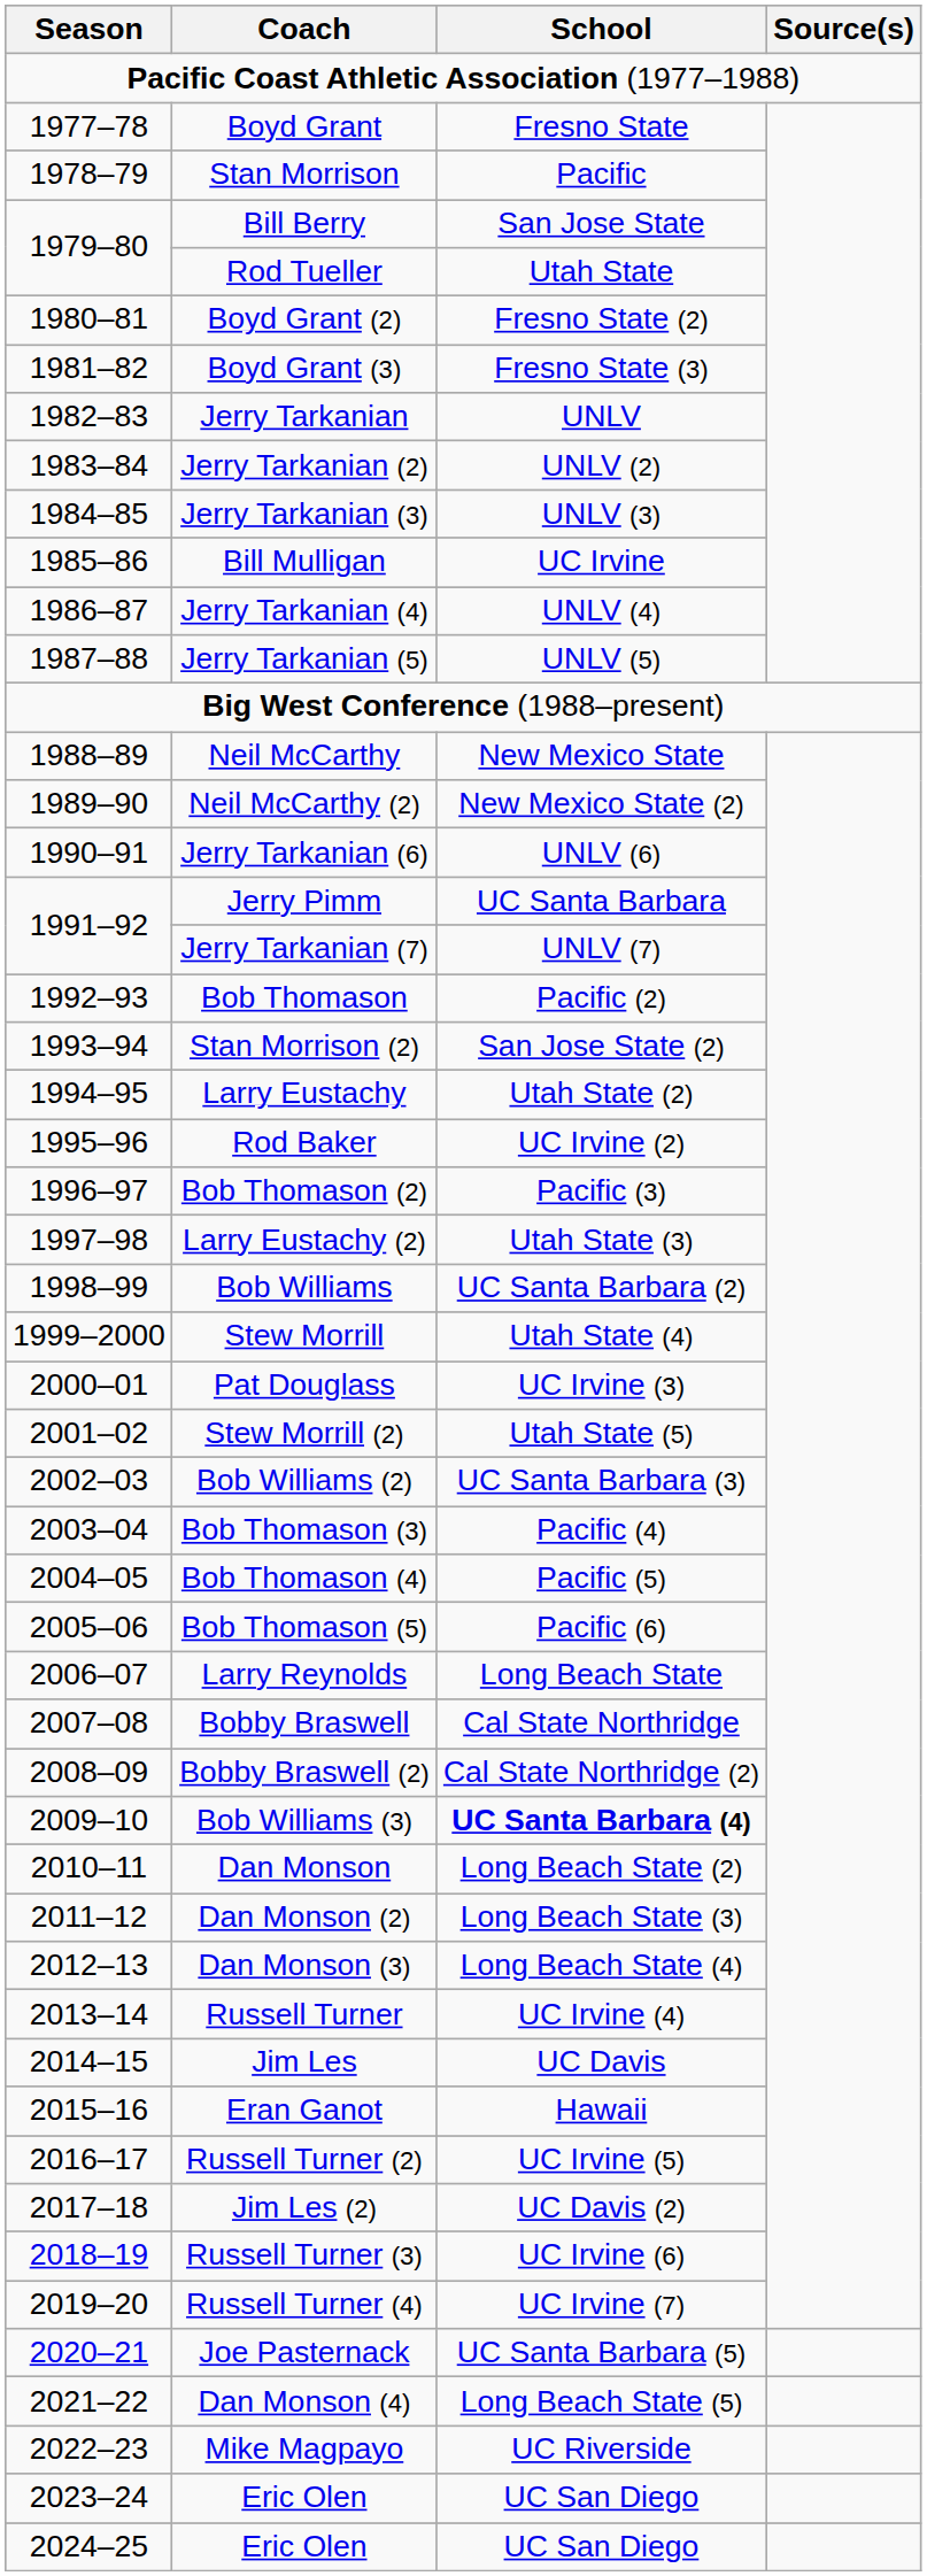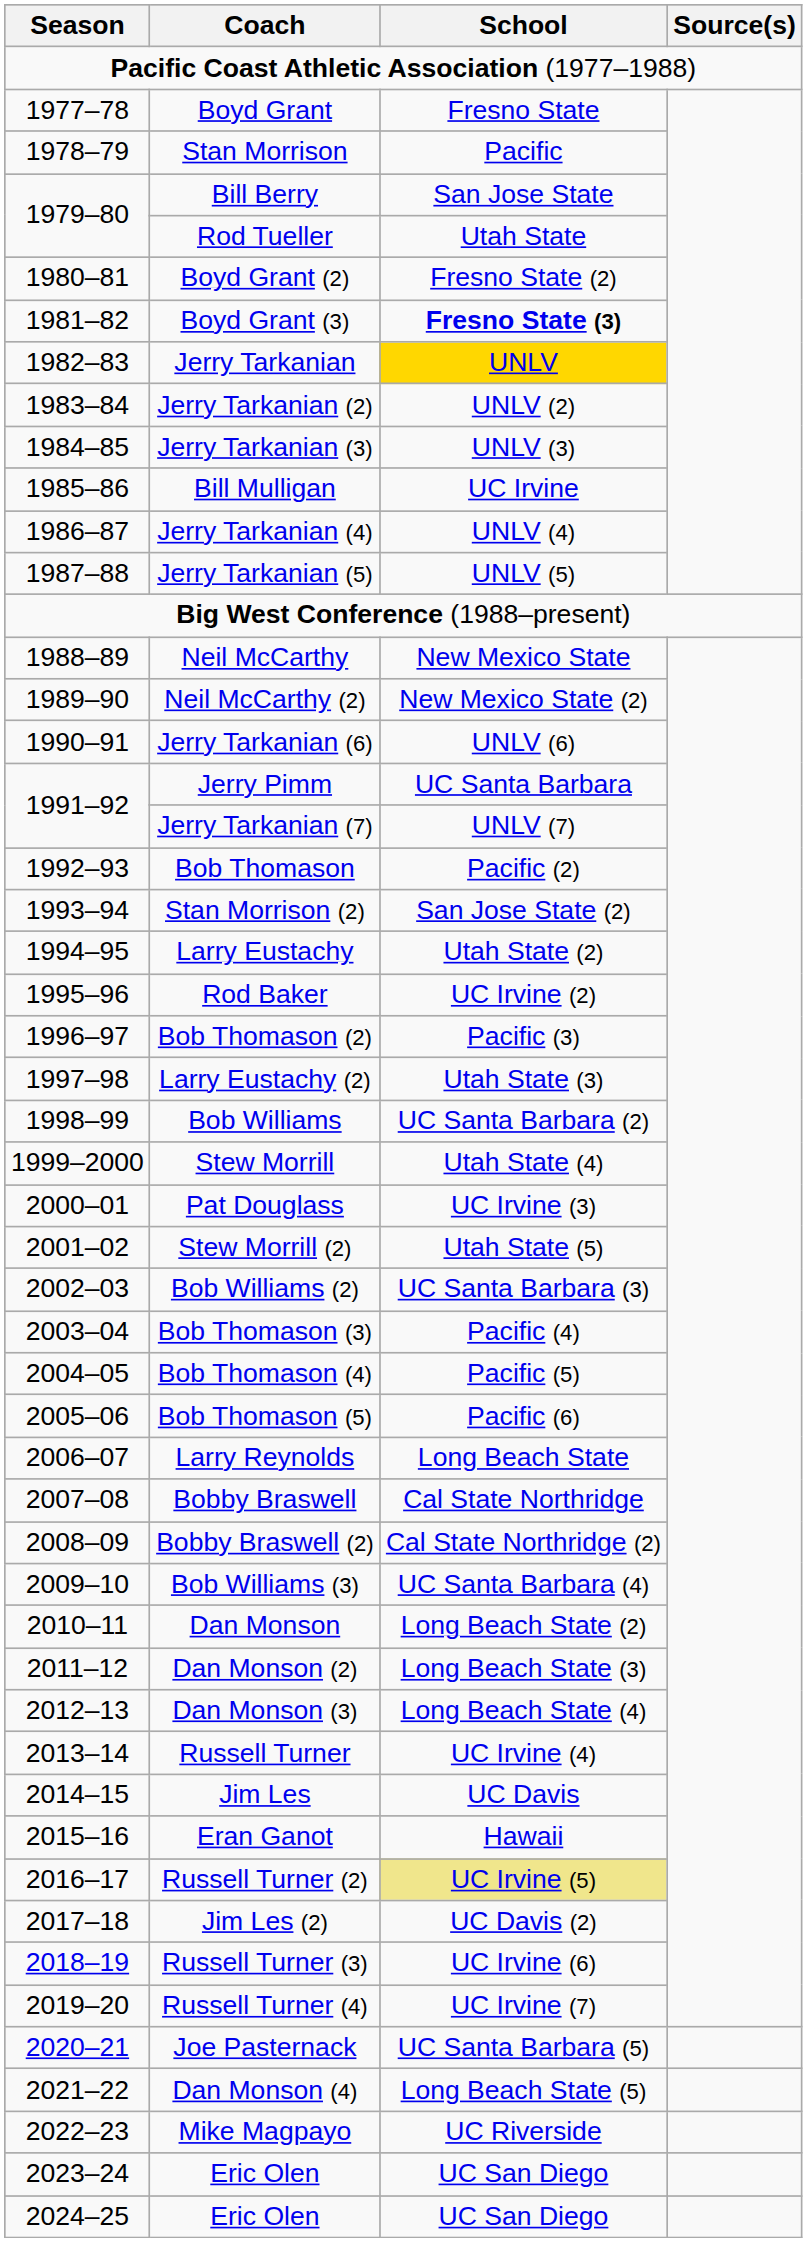Boyd Grant (3) | School: normal -> bold
Jerry Tarkanian | School: no background -> gold background
Bob Williams (3) | School: bold -> normal
Russell Turner (2) | School: no background -> khaki background
